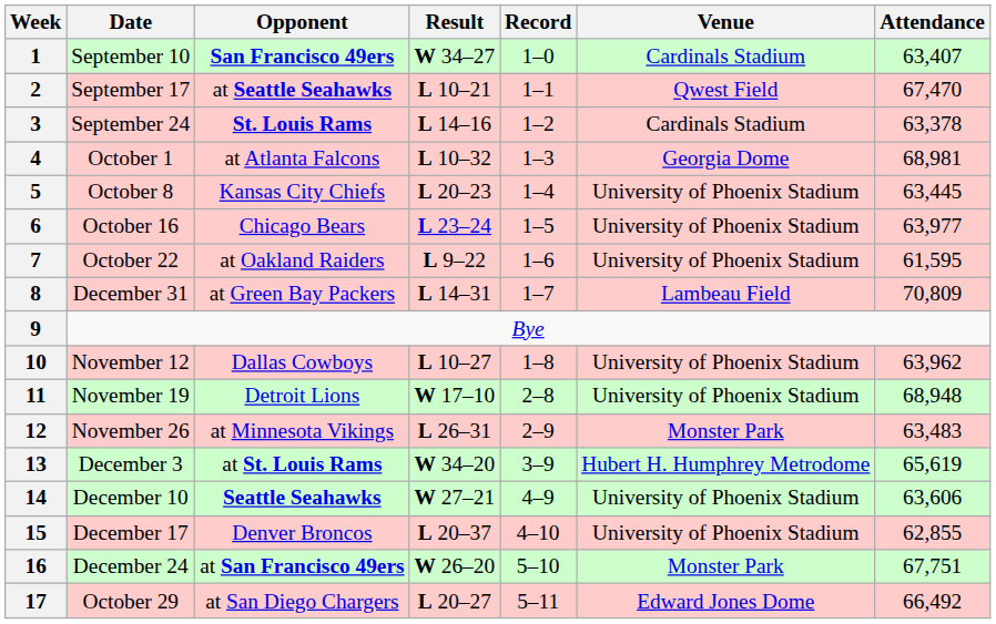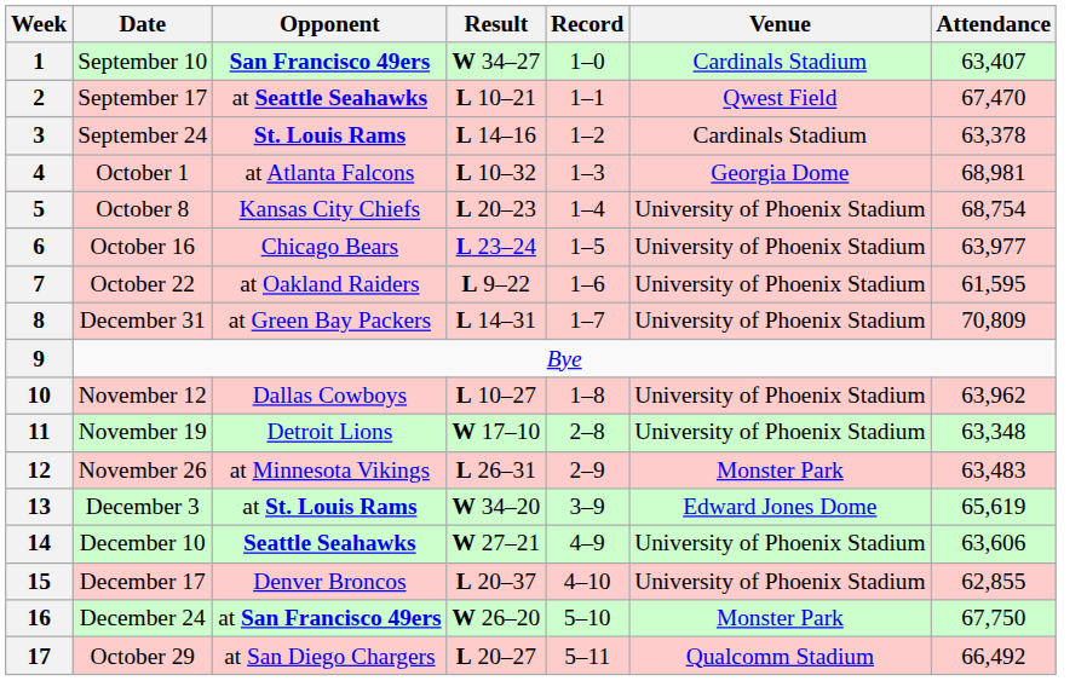5 | Attendance: 63,445 -> 68,754
8 | Venue: Lambeau Field -> University of Phoenix Stadium
11 | Attendance: 68,948 -> 63,348
13 | Venue: Hubert H. Humphrey Metrodome -> Edward Jones Dome
16 | Attendance: 67,751 -> 67,750
17 | Venue: Edward Jones Dome -> Qualcomm Stadium
